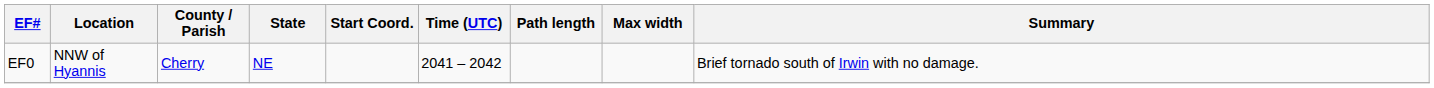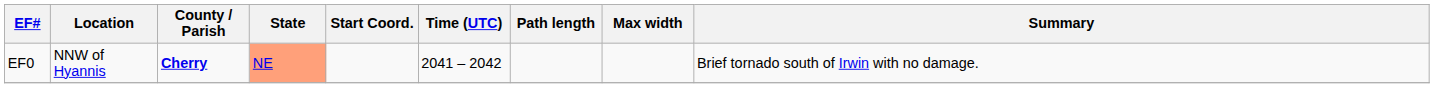EF0 | County / Parish: normal -> bold
EF0 | State: no background -> lightsalmon background
